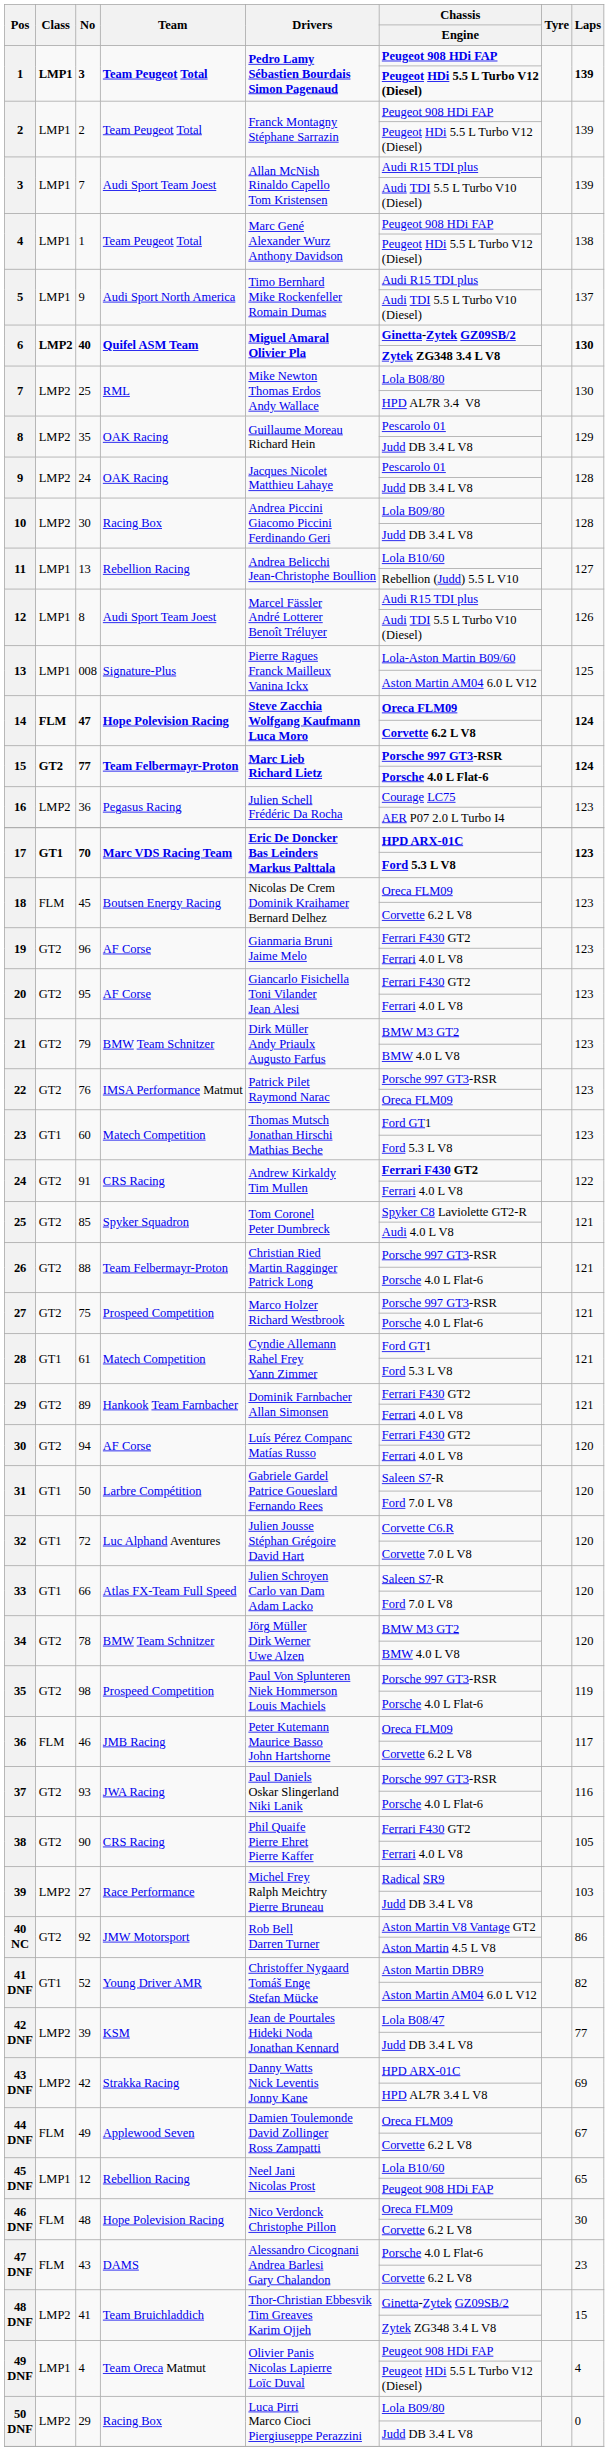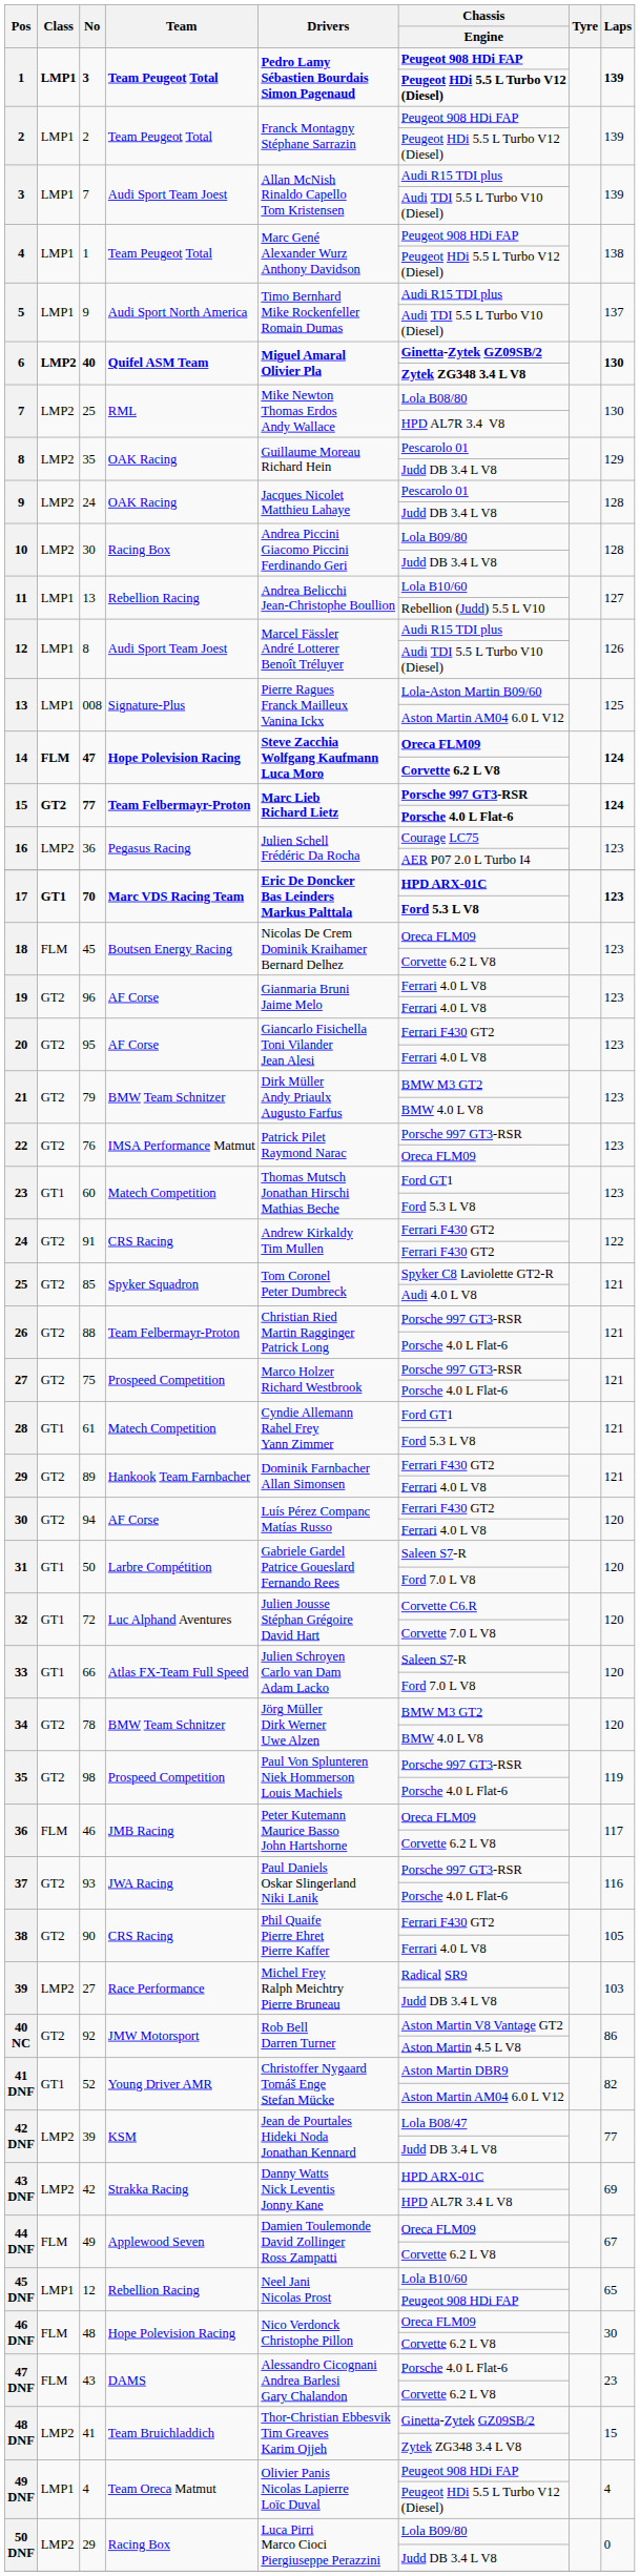row 39 | Chassis / Engine: Ferrari F430 GT2 -> Ferrari 4.0 L V8
row 49 | Chassis / Engine: bold -> normal
row 50 | Chassis / Engine: Ferrari 4.0 L V8 -> Ferrari F430 GT2
